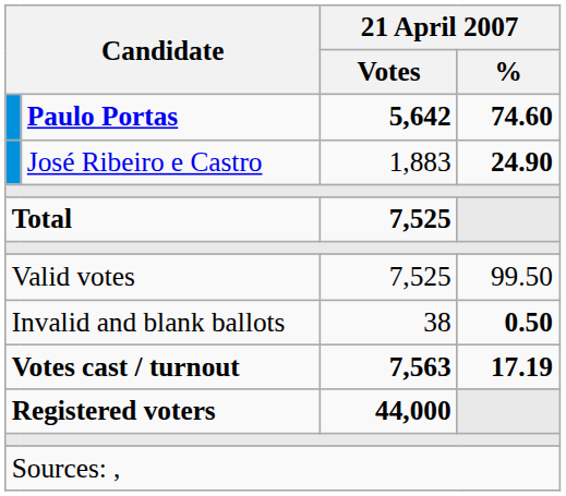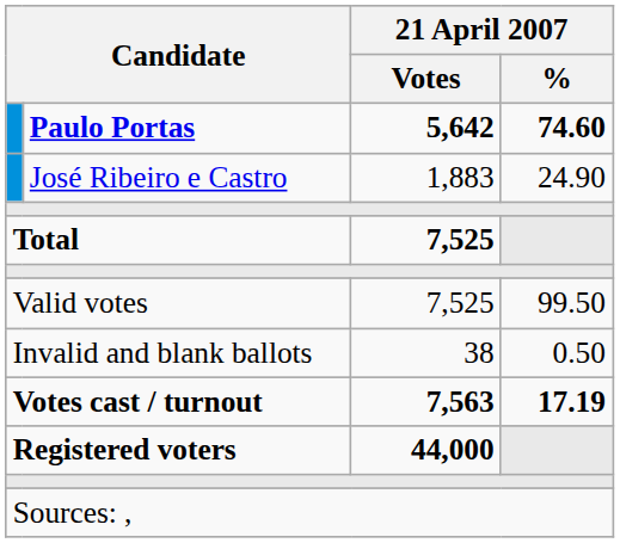José Ribeiro e Castro | 21 April 2007 / %: bold -> normal
Invalid and blank ballots | 21 April 2007 / %: bold -> normal
